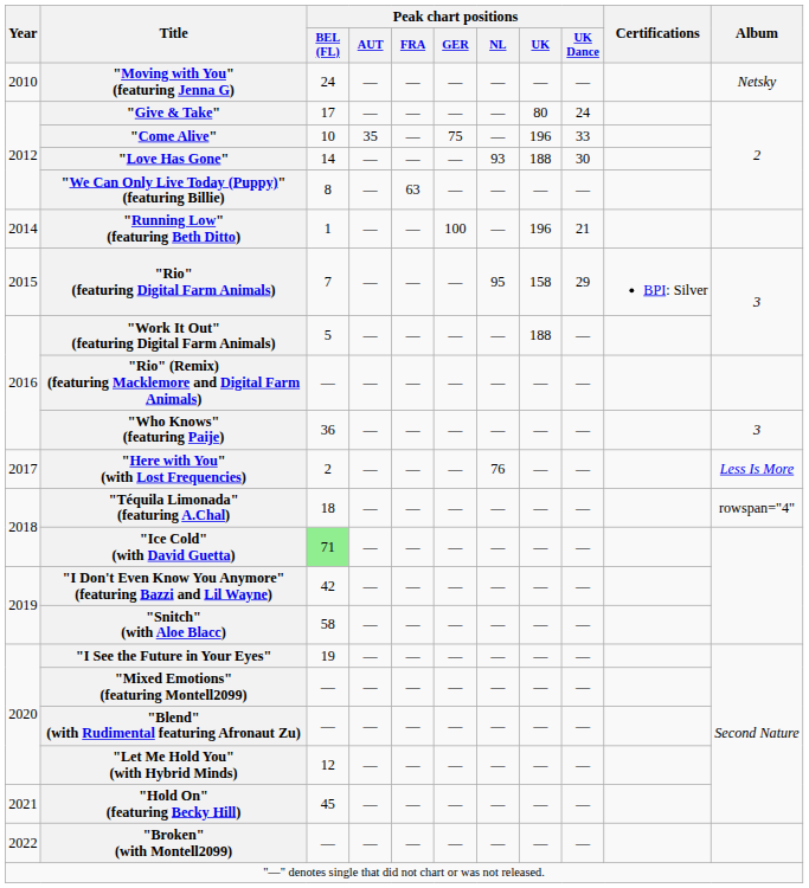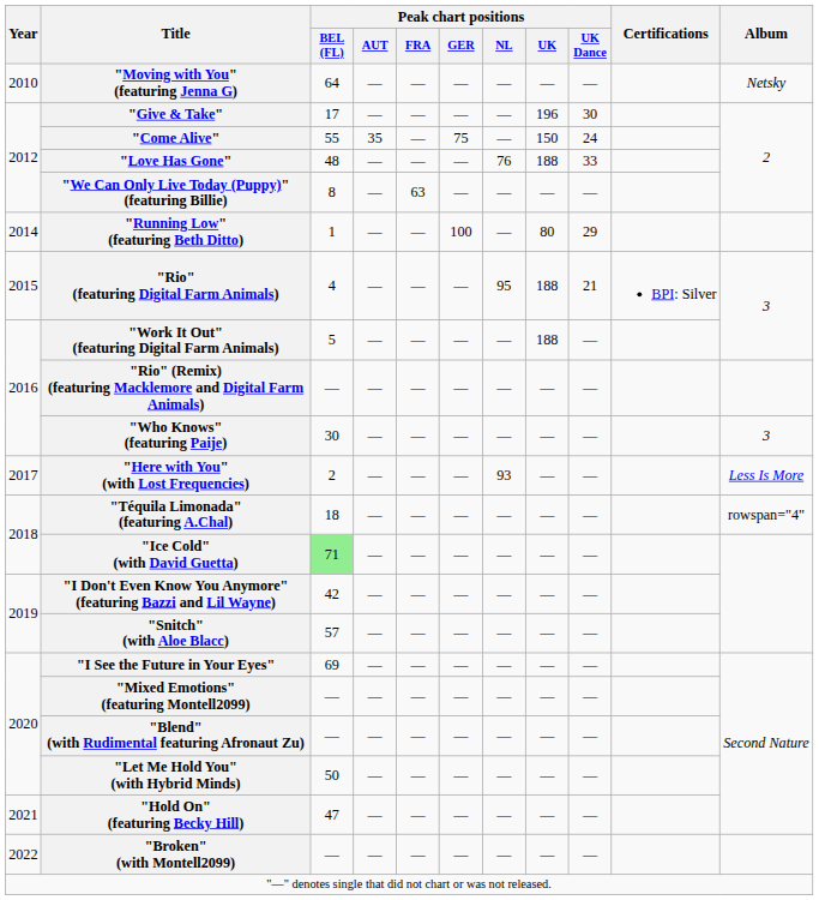"Moving with You" (featuring Jenna G) | Peak chart positions / BEL (FL): 24 -> 64
"Give & Take" | Peak chart positions / UK: 80 -> 196
"Give & Take" | Peak chart positions / UK Dance: 24 -> 30
"Come Alive" | Peak chart positions / BEL (FL): 10 -> 55
"Come Alive" | Peak chart positions / UK: 196 -> 150
"Come Alive" | Peak chart positions / UK Dance: 33 -> 24
"Love Has Gone" | Peak chart positions / BEL (FL): 14 -> 48
"Love Has Gone" | Peak chart positions / NL: 93 -> 76
"Love Has Gone" | Peak chart positions / UK Dance: 30 -> 33
"Running Low" (featuring Beth Ditto) | Peak chart positions / UK: 196 -> 80
"Running Low" (featuring Beth Ditto) | Peak chart positions / UK Dance: 21 -> 29
"Rio" (featuring Digital Farm Animals) | Peak chart positions / BEL (FL): 7 -> 4
"Rio" (featuring Digital Farm Animals) | Peak chart positions / UK: 158 -> 188
"Rio" (featuring Digital Farm Animals) | Peak chart positions / UK Dance: 29 -> 21
"Who Knows" (featuring Paije) | Peak chart positions / BEL (FL): 36 -> 30
"Here with You" (with Lost Frequencies) | Peak chart positions / NL: 76 -> 93
"Snitch" (with Aloe Blacc) | Peak chart positions / BEL (FL): 58 -> 57
"I See the Future in Your Eyes" | Peak chart positions / BEL (FL): 19 -> 69
"Let Me Hold You" (with Hybrid Minds) | Peak chart positions / BEL (FL): 12 -> 50
"Hold On" (featuring Becky Hill) | Peak chart positions / BEL (FL): 45 -> 47
